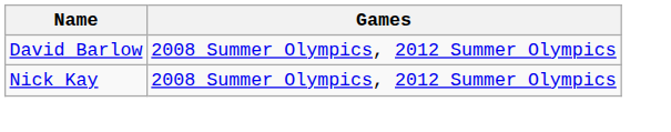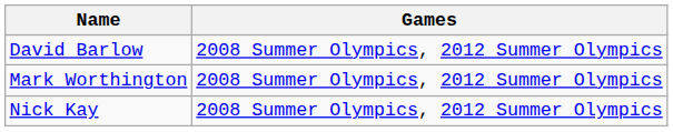+ row: Mark Worthington | 2008 Summer Olympics, 2012 Summer Olympics
